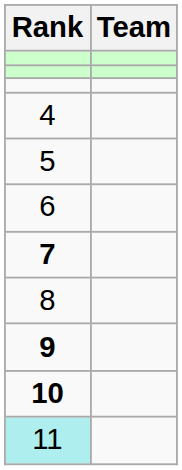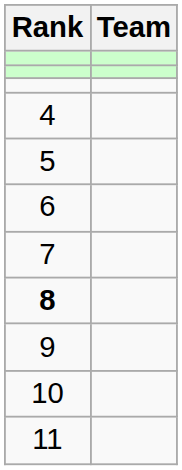row 8 | Rank: bold -> normal
row 9 | Rank: normal -> bold
row 10 | Rank: bold -> normal
row 11 | Rank: bold -> normal
row 12 | Rank: paleturquoise background -> no background
